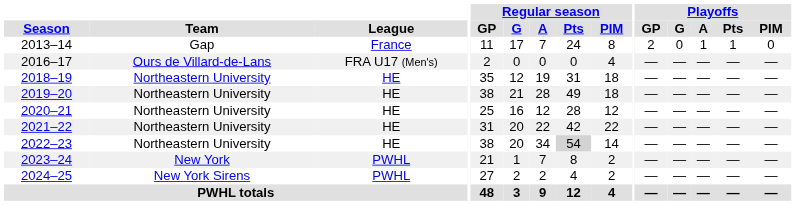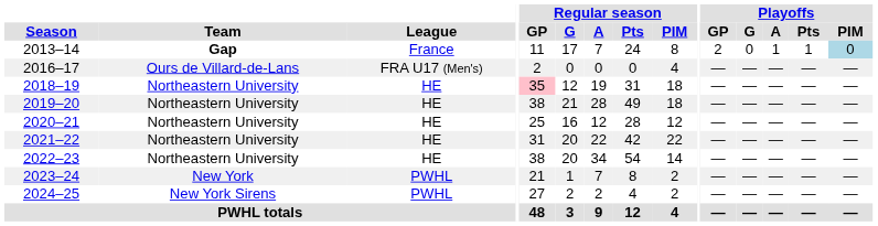2013–14 | Team: normal -> bold
2013–14 | Playoffs / PIM: no background -> lightblue background
2018–19 | Regular season / GP: no background -> pink background
2022–23 | Regular season / Pts: lightgrey background -> no background
